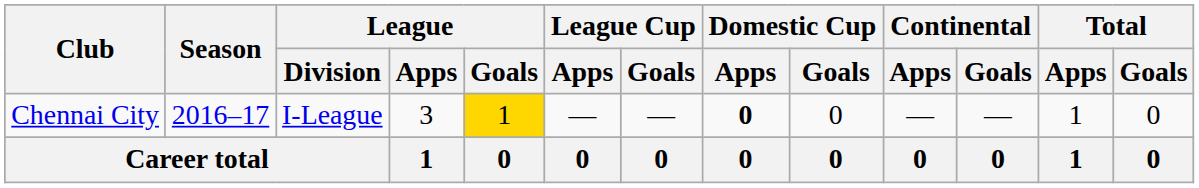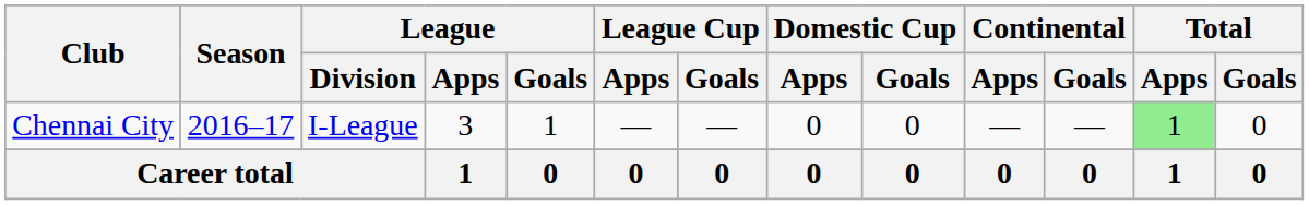Chennai City | League / Goals: gold background -> no background
Chennai City | Domestic Cup / Apps: bold -> normal
Chennai City | Total / Apps: no background -> lightgreen background
